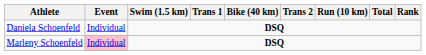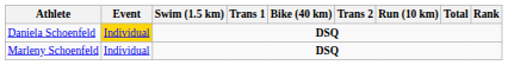Daniela Schoenfeld | Event: no background -> gold background
Marleny Schoenfeld | Event: pink background -> no background
